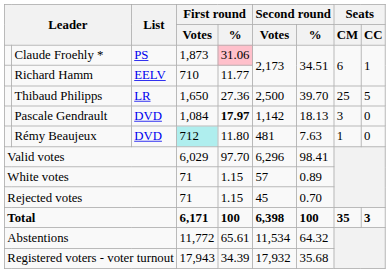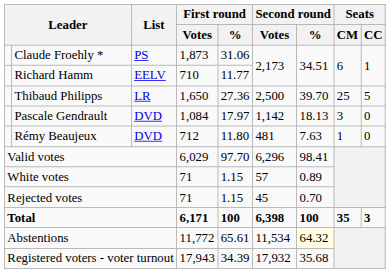Claude Froehly * | First round / %: pink background -> no background
Pascale Gendrault | First round / %: bold -> normal
Rémy Beaujeux | First round / Votes: paleturquoise background -> no background
Abstentions | Second round / %: no background -> lightyellow background
